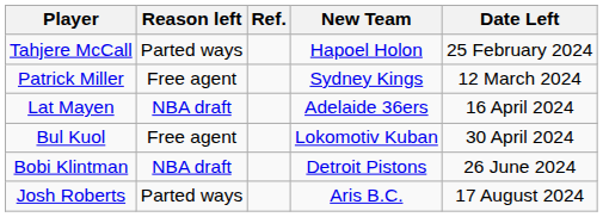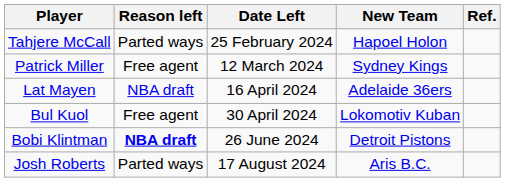columns swapped: Date Left <-> Ref.
Bobi Klintman | Reason left: normal -> bold
